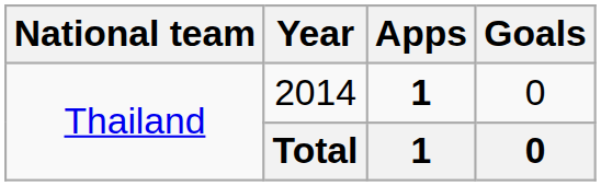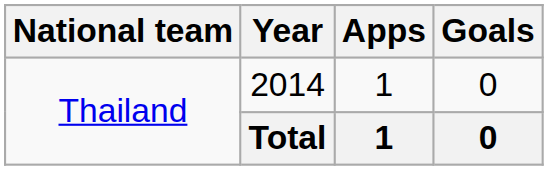Thailand / 2014 | Apps: bold -> normal
